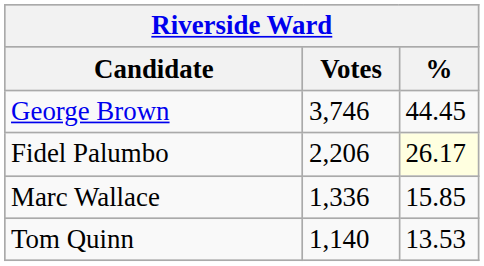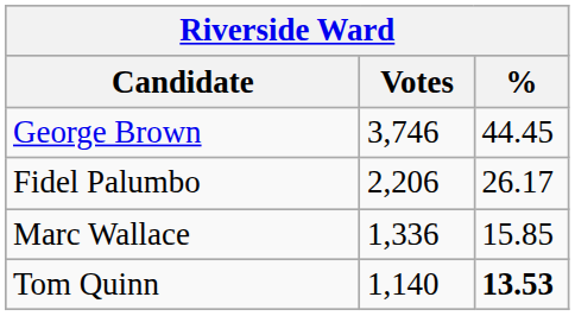Fidel Palumbo | %: lightyellow background -> no background
Tom Quinn | %: normal -> bold
